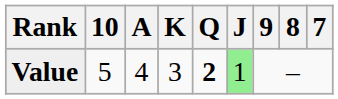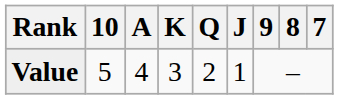Value | Q: bold -> normal
Value | J: lightgreen background -> no background
